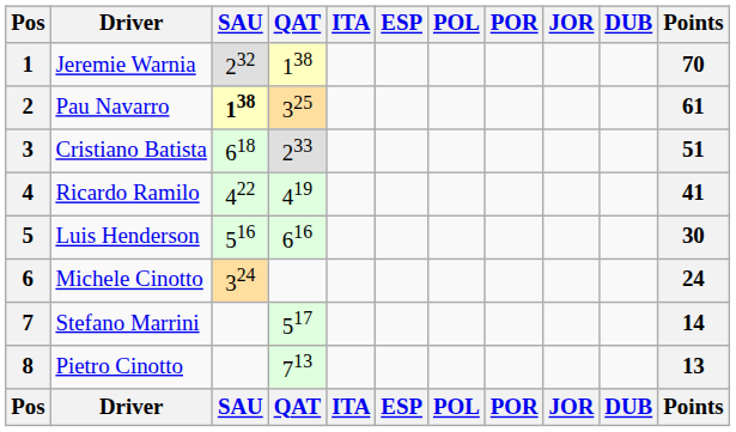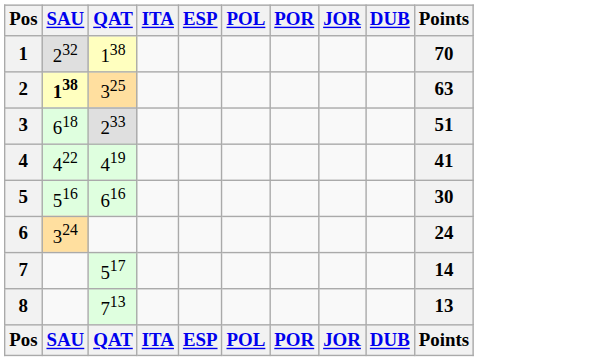- column: Driver | Jeremie Warnia | Pau Navarro | Cristiano Batista | Ricardo Ramilo | Luis Henderson | Michele Cinotto | Stefano Marrini | Pietro Cinotto | Driver
2 | Points: 61 -> 63
